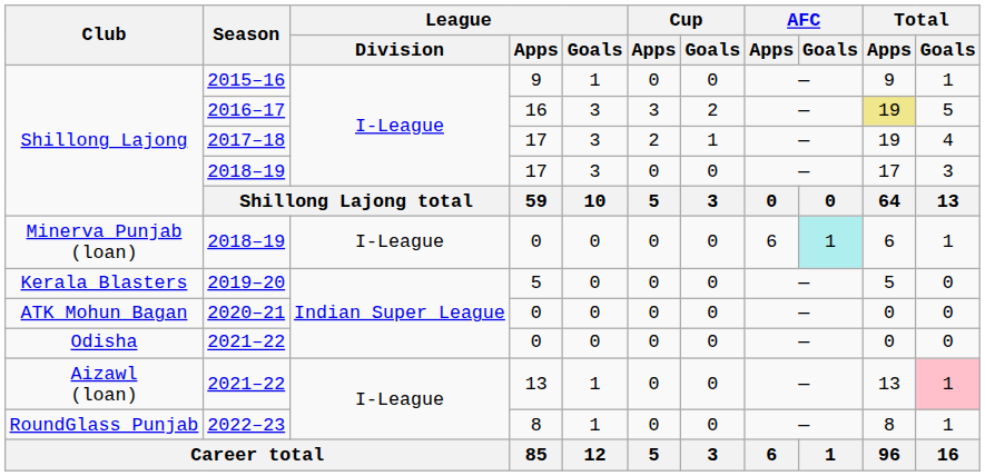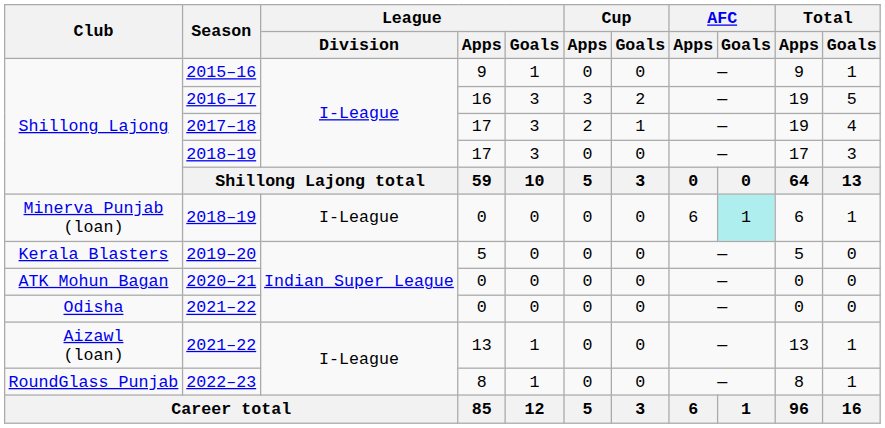2016–17 | Total / Apps: khaki background -> no background
Aizawl (loan) / 2021–22 | Total / Goals: pink background -> no background
